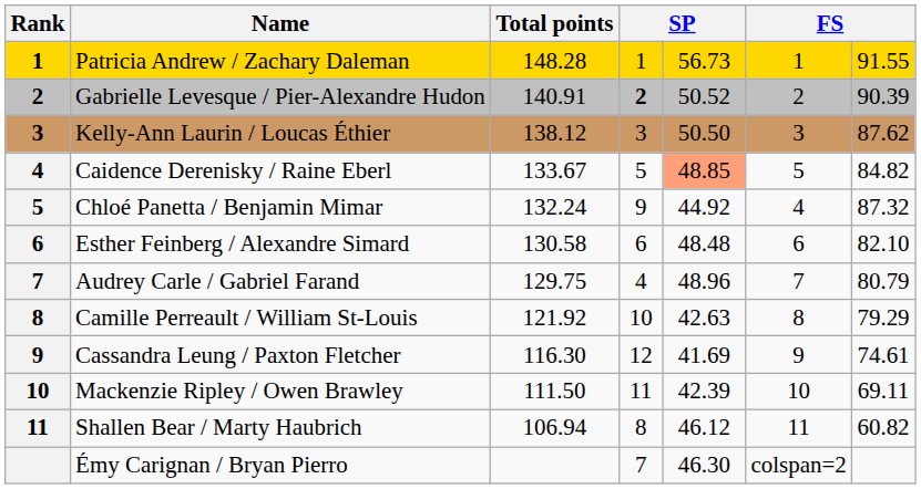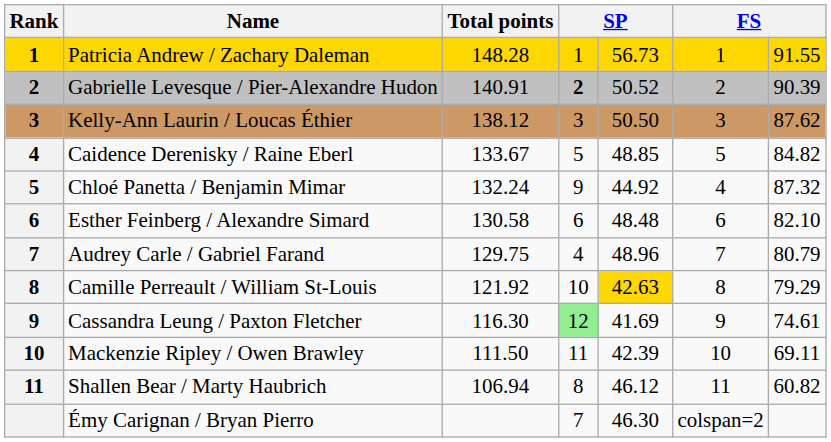Caidence Derenisky / Raine Eberl | column 5: lightsalmon background -> no background
Camille Perreault / William St-Louis | column 5: no background -> gold background
Cassandra Leung / Paxton Fletcher | column 4: no background -> lightgreen background
